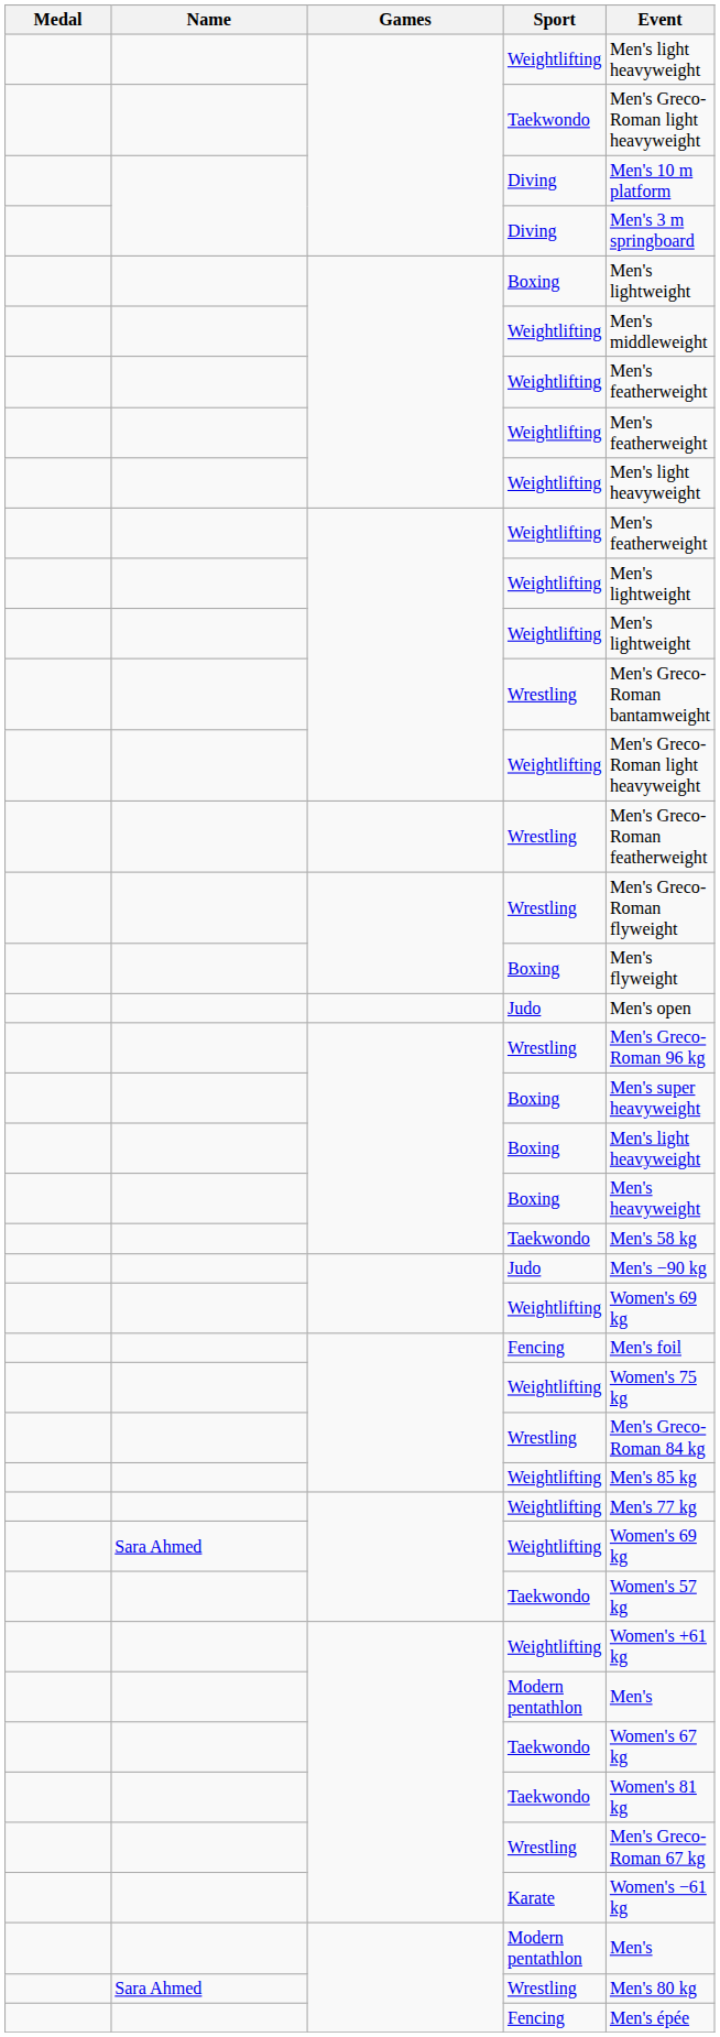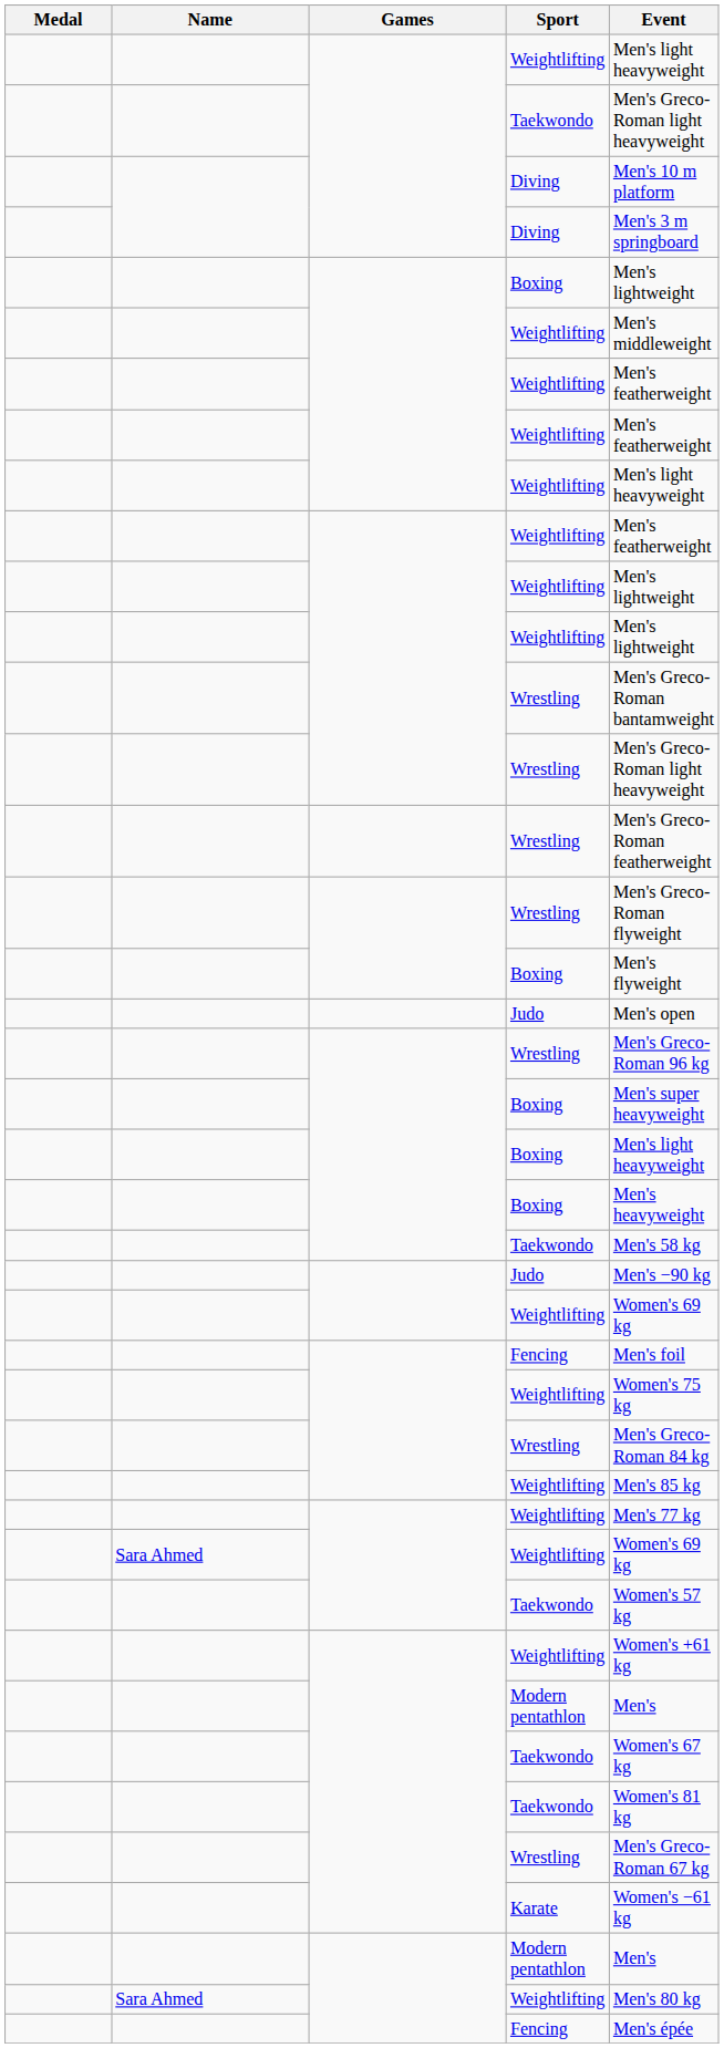row 15 | Sport: Weightlifting -> Wrestling
row 41 | Sport: Wrestling -> Weightlifting
